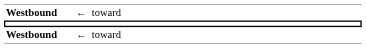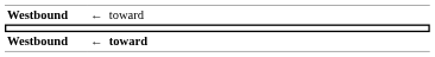row 2 | column 2: normal -> bold
